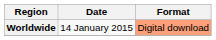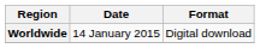Worldwide | Format: lightsalmon background -> no background
